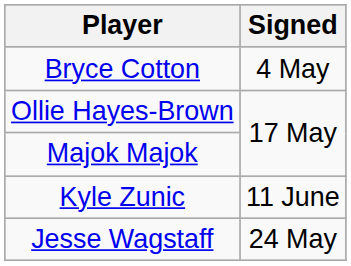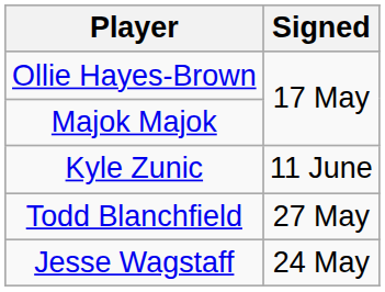- row: Bryce Cotton | 4 May
+ row: Todd Blanchfield | 27 May
